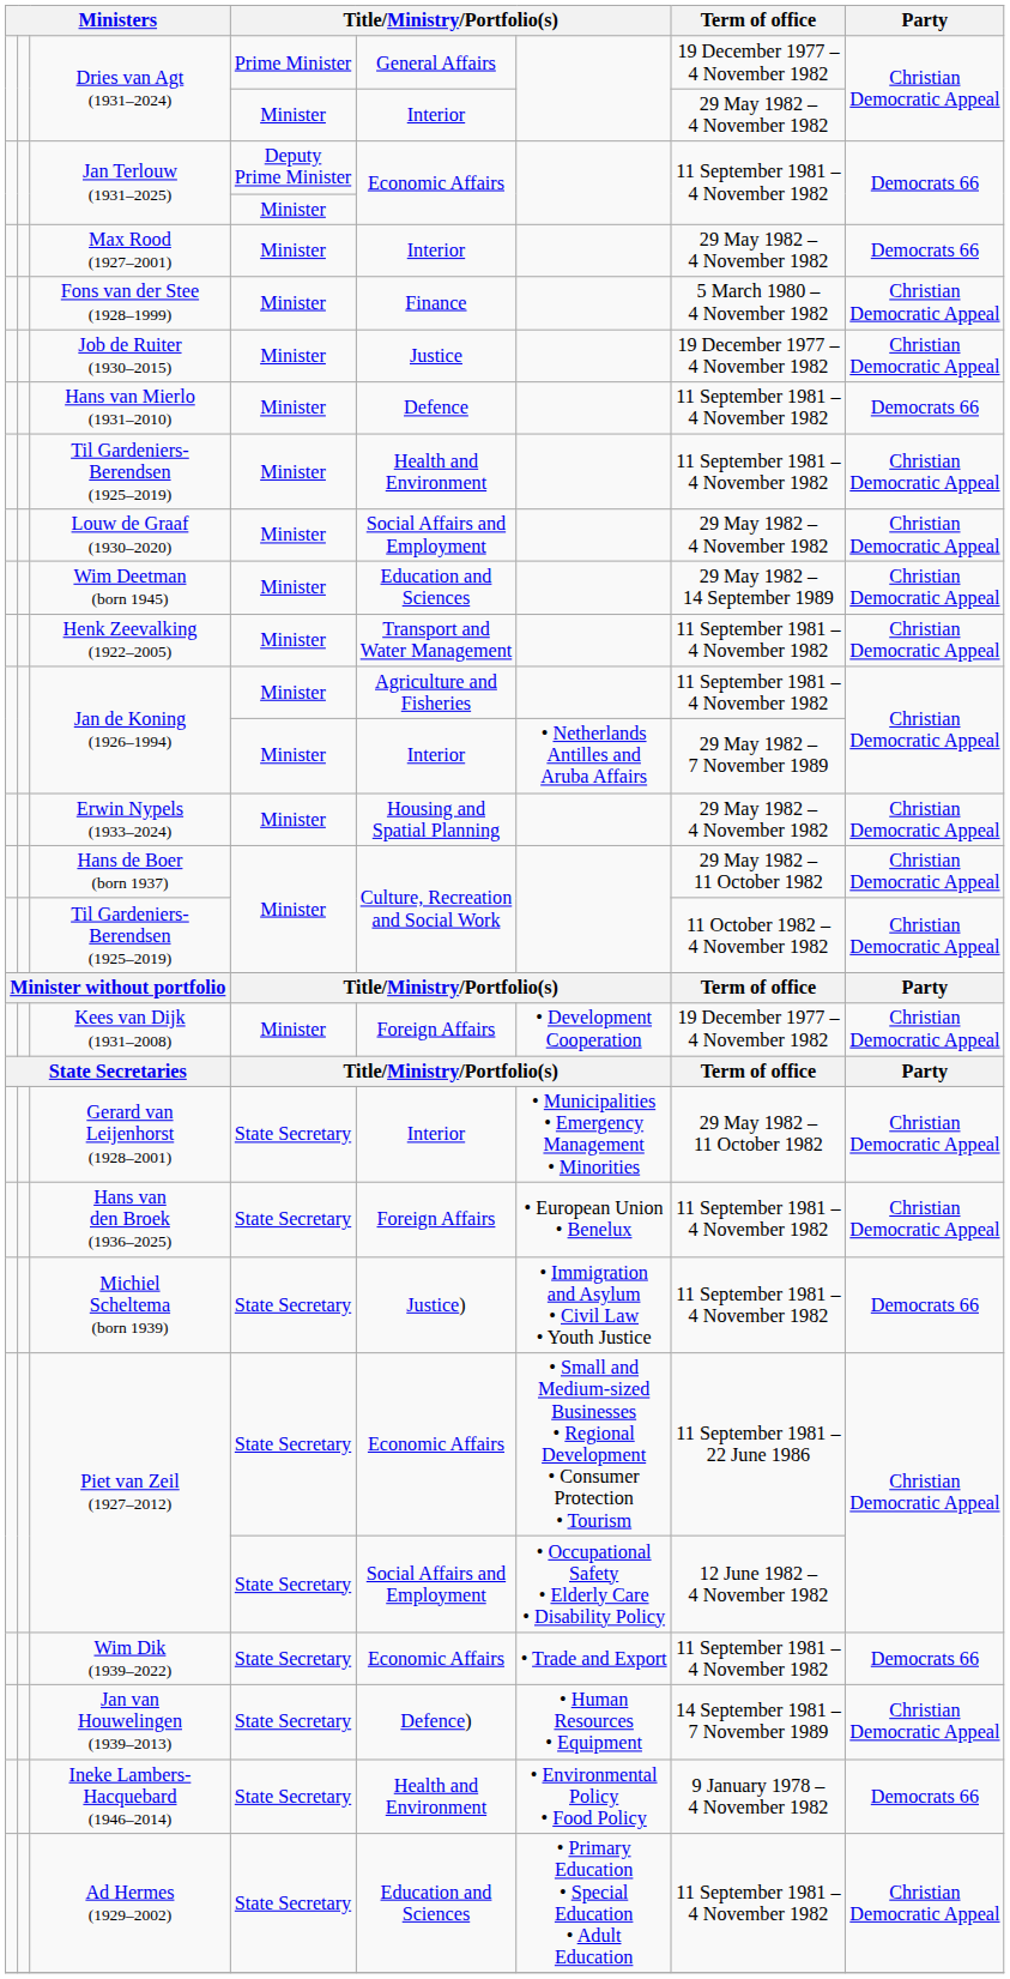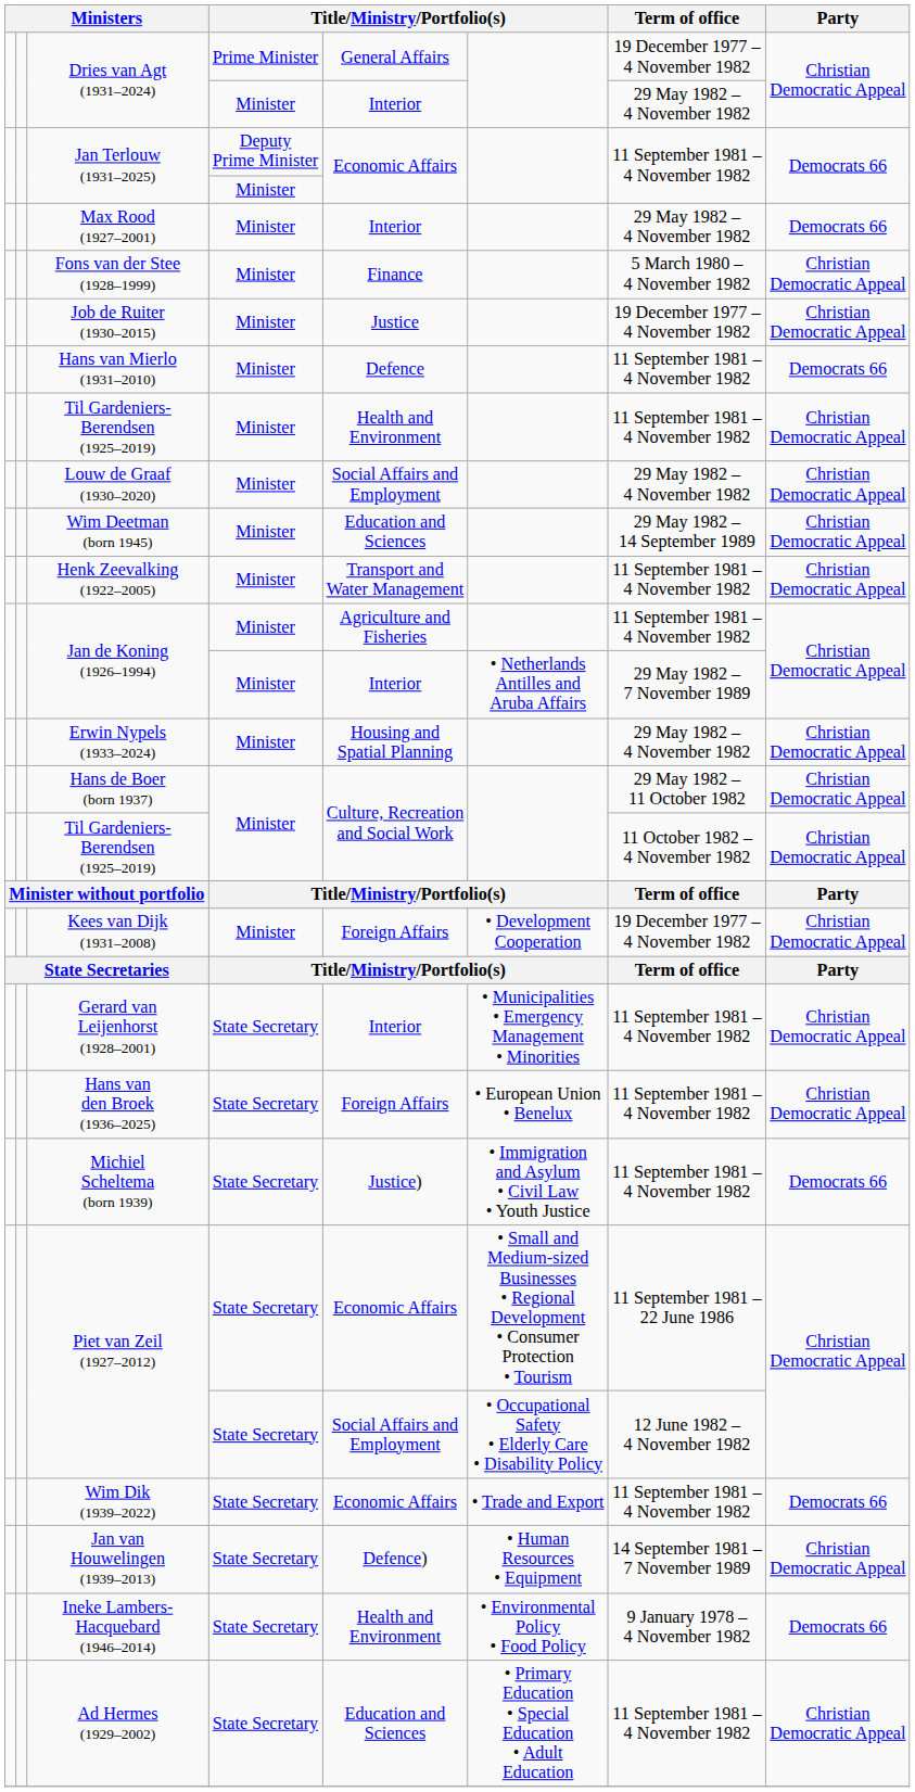Gerard van Leijenhorst (1928–2001) | Term of office: 29 May 1982 – 11 October 1982 -> 11 September 1981 – 4 November 1982
